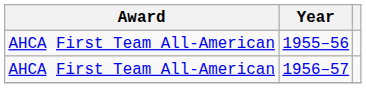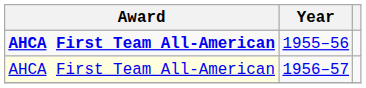row 2 | Award: normal -> bold
row 3 | Award: no background -> lightyellow background
